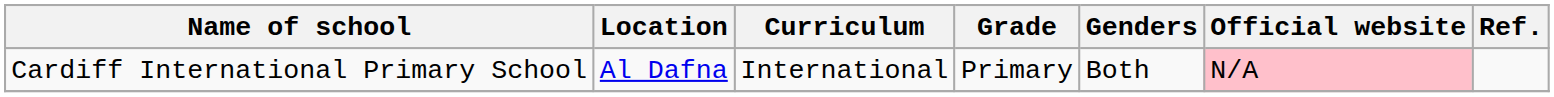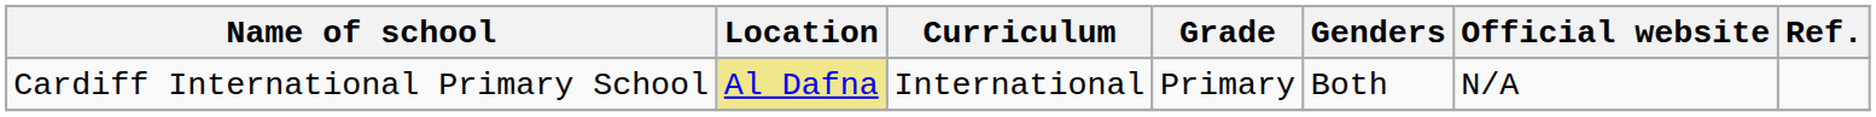Cardiff International Primary School | Location: no background -> khaki background
Cardiff International Primary School | Official website: pink background -> no background
